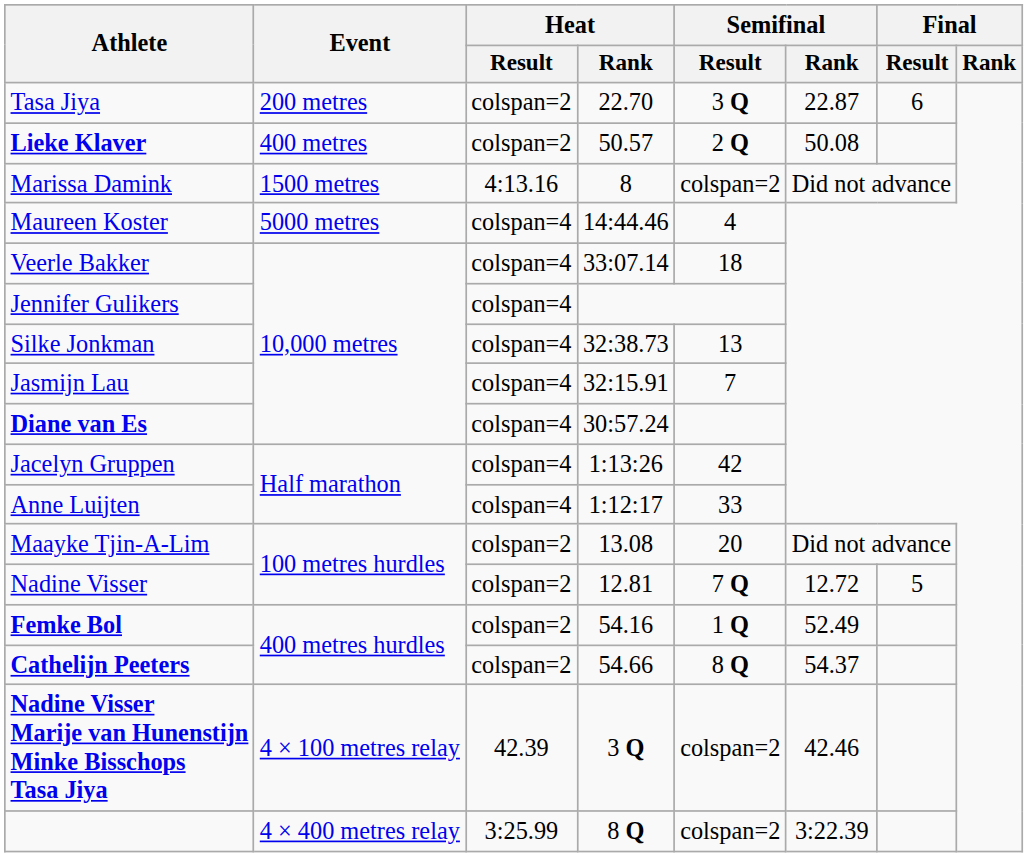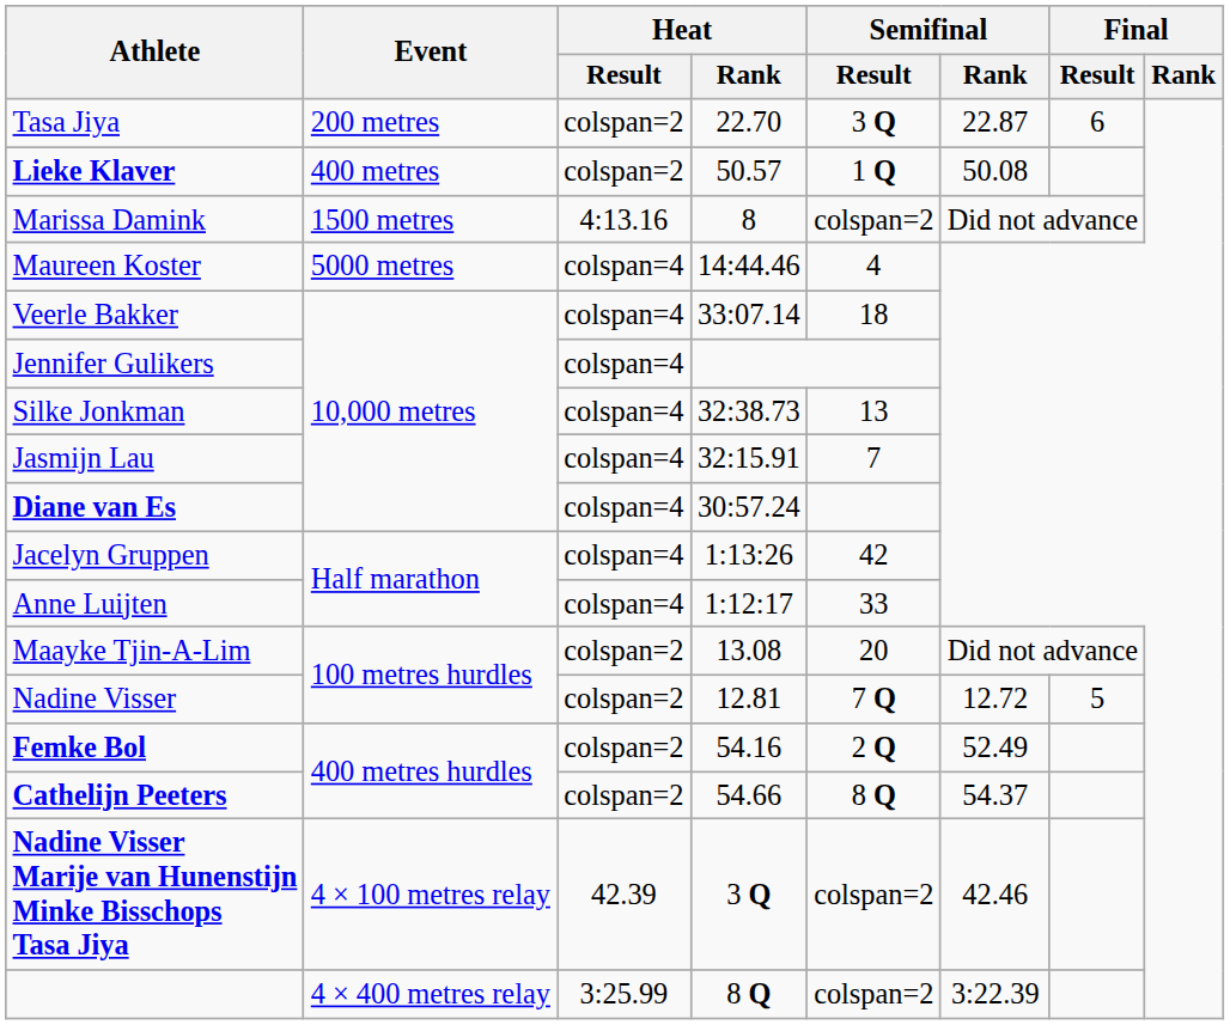Lieke Klaver | Semifinal / Result: 2 Q -> 1 Q
Femke Bol | Semifinal / Result: 1 Q -> 2 Q
